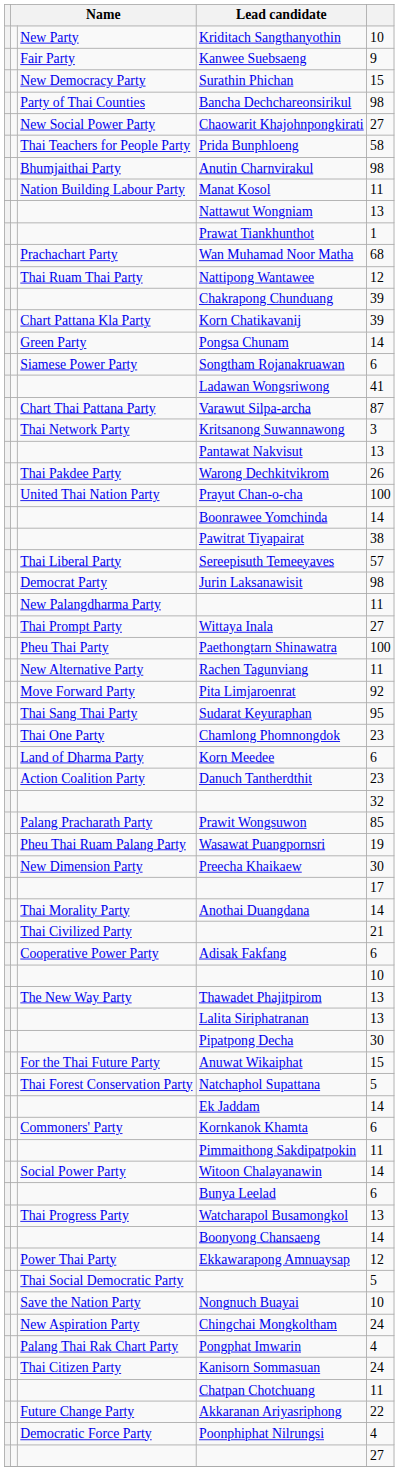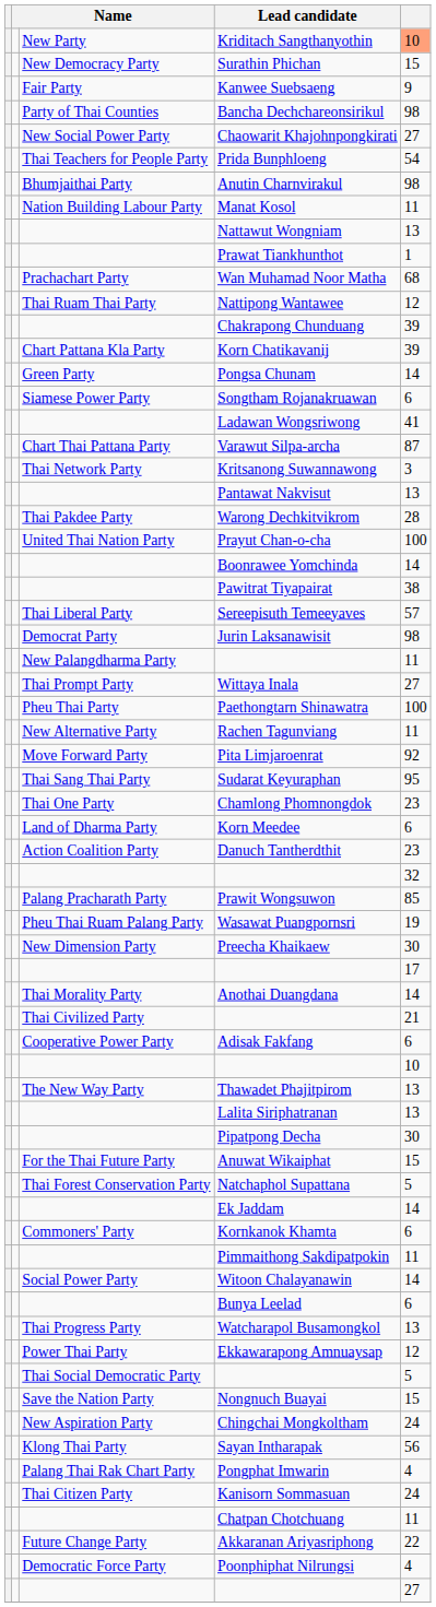Kriditach Sangthanyothin | column 5: no background -> lightsalmon background
rows swapped: Surathin Phichan <-> Kanwee Suebsaeng
Prida Bunphloeng | column 5: 58 -> 54
Warong Dechkitvikrom | column 5: 26 -> 28
- row: Boonyong Chansaeng | 14
Nongnuch Buayai | column 5: 10 -> 15
+ row: Klong Thai Party | Sayan Intharapak | 56
